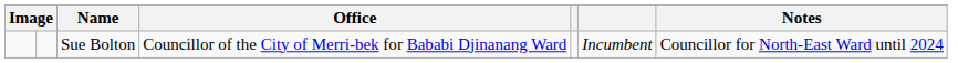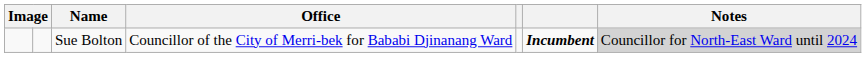Sue Bolton | column 6: normal -> bold
Sue Bolton | Notes: no background -> lightgrey background
